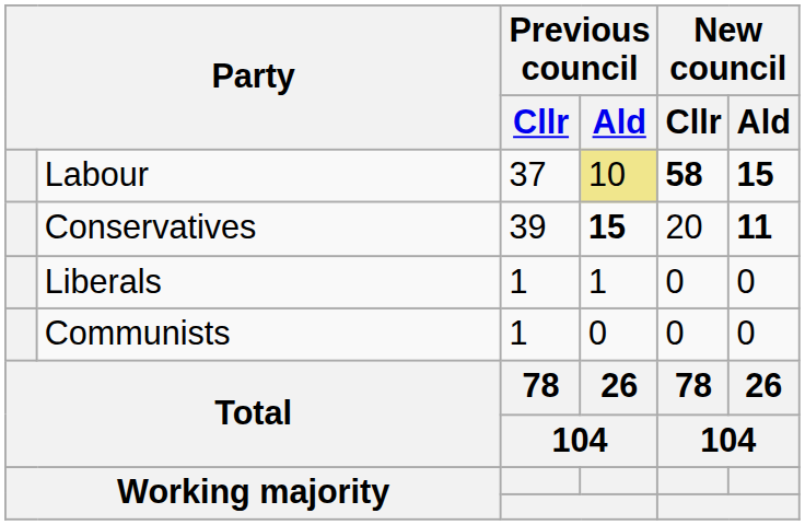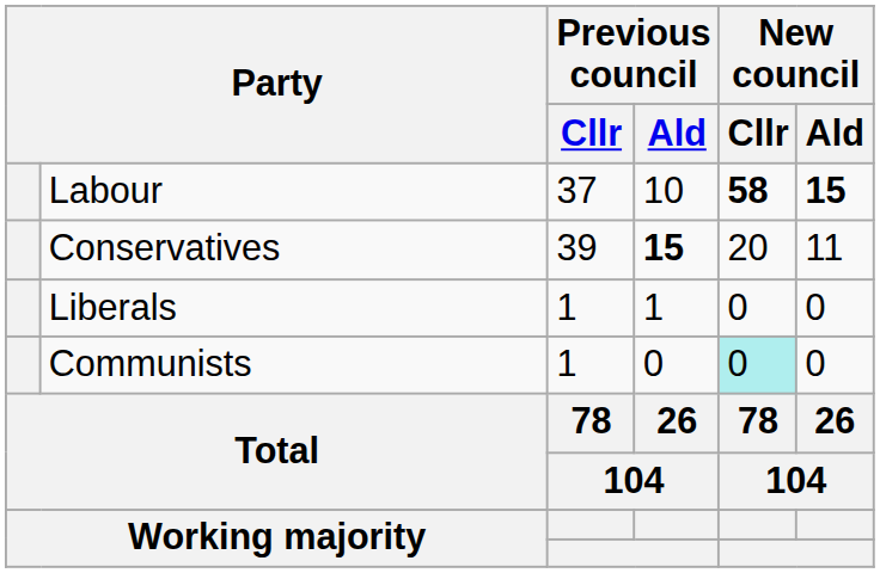Labour | Previous council / Ald: khaki background -> no background
Conservatives | New council / Ald: bold -> normal
Communists | New council / Cllr: no background -> paleturquoise background
